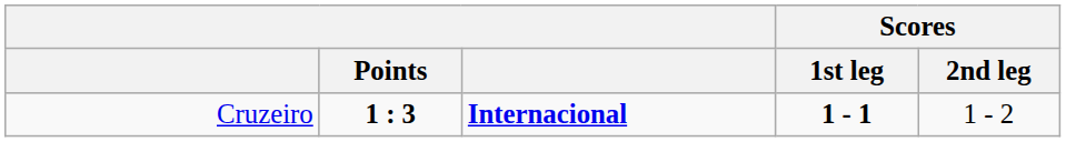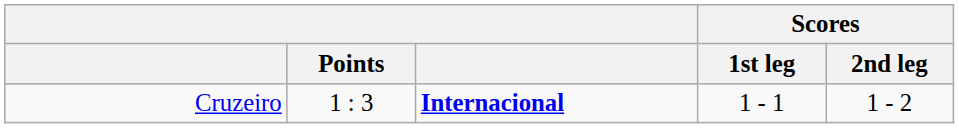Cruzeiro | Points: bold -> normal
Cruzeiro | Scores / 1st leg: bold -> normal
